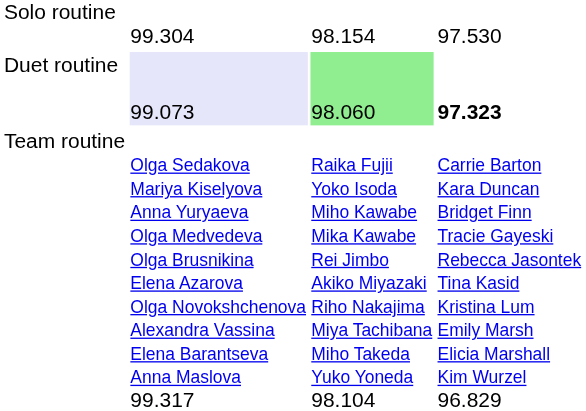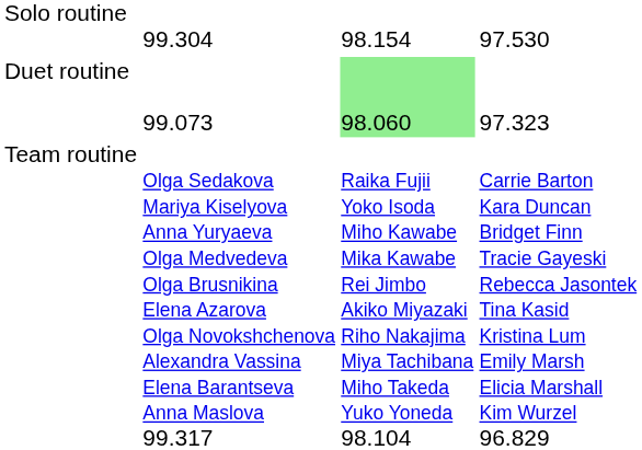Duet routine | column 2: lavender background -> no background
Duet routine | column 4: bold -> normal
